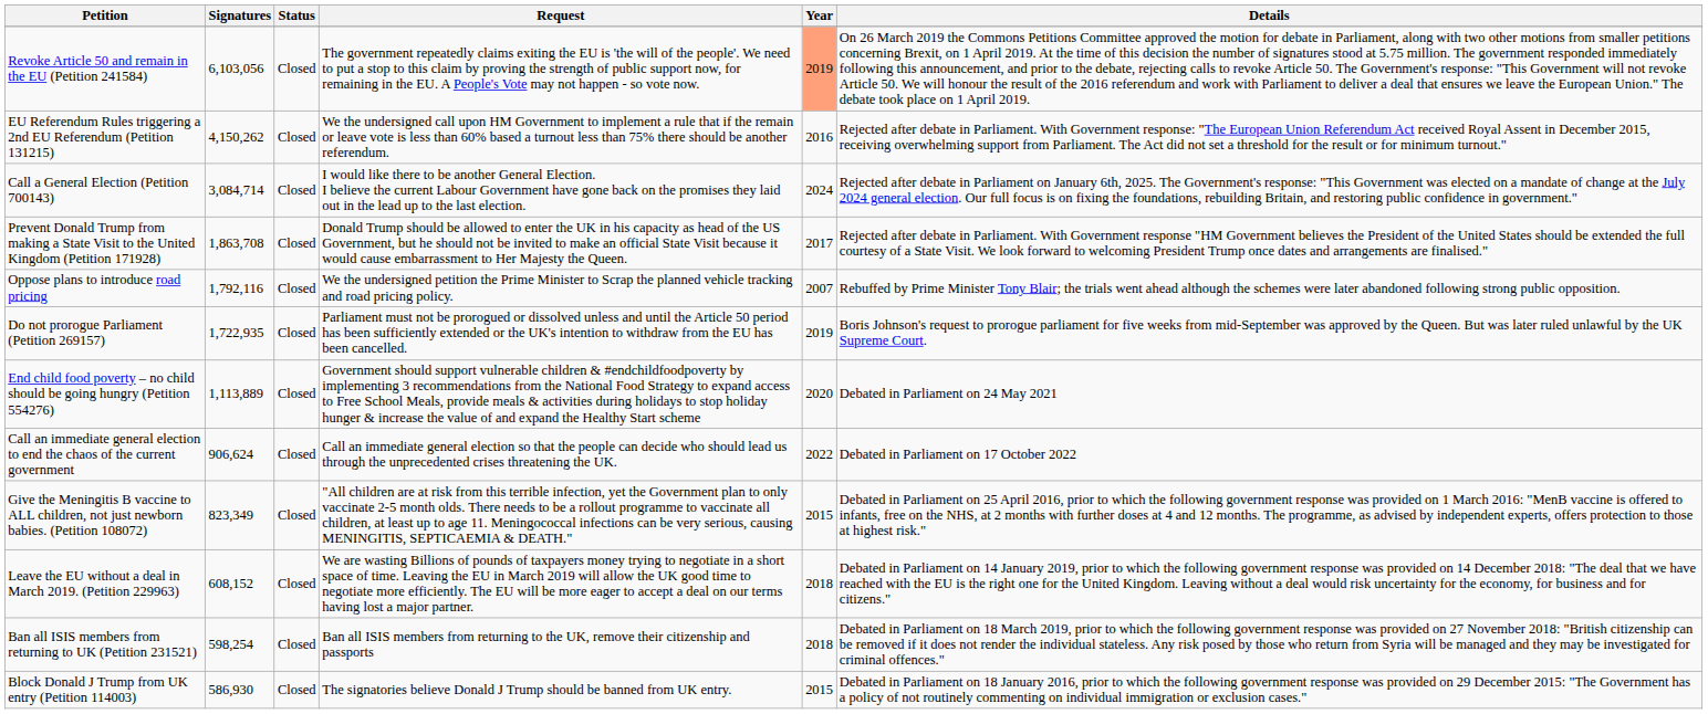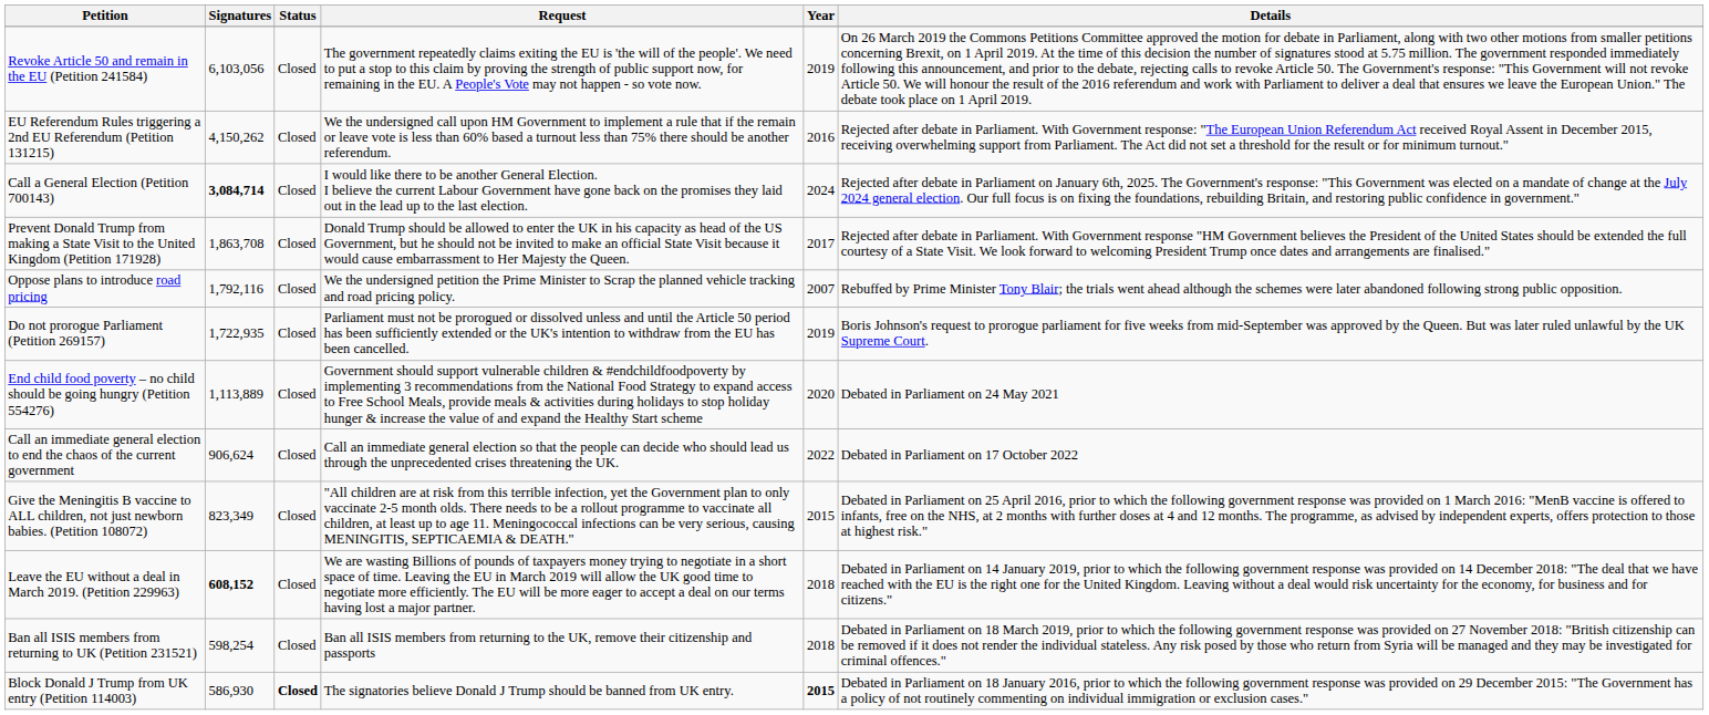Revoke Article 50 and remain in the EU (Petition 241584) | Year: lightsalmon background -> no background
Call a General Election (Petition 700143) | Signatures: normal -> bold
Leave the EU without a deal in March 2019. (Petition 229963) | Signatures: normal -> bold
Block Donald J Trump from UK entry (Petition 114003) | Status: normal -> bold
Block Donald J Trump from UK entry (Petition 114003) | Year: normal -> bold
